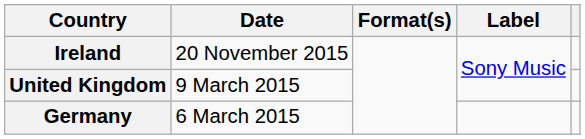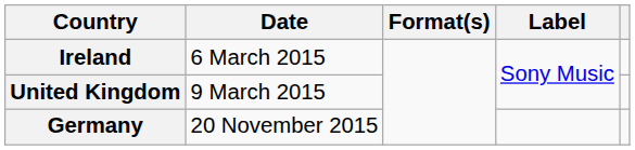Ireland | Date: 20 November 2015 -> 6 March 2015
Germany | Date: 6 March 2015 -> 20 November 2015
